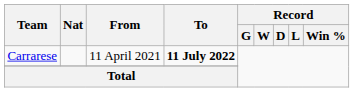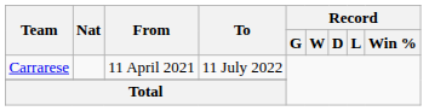Carrarese | To: bold -> normal
